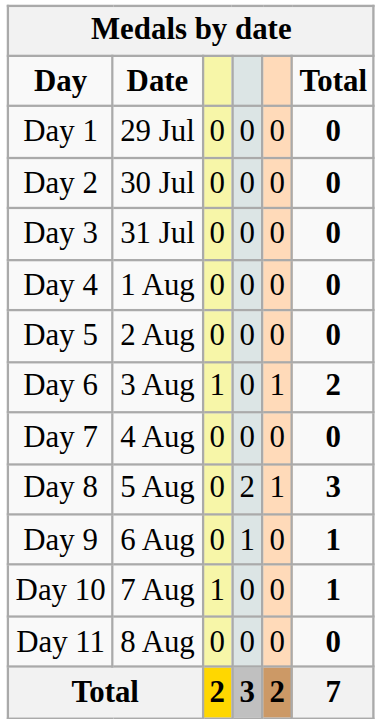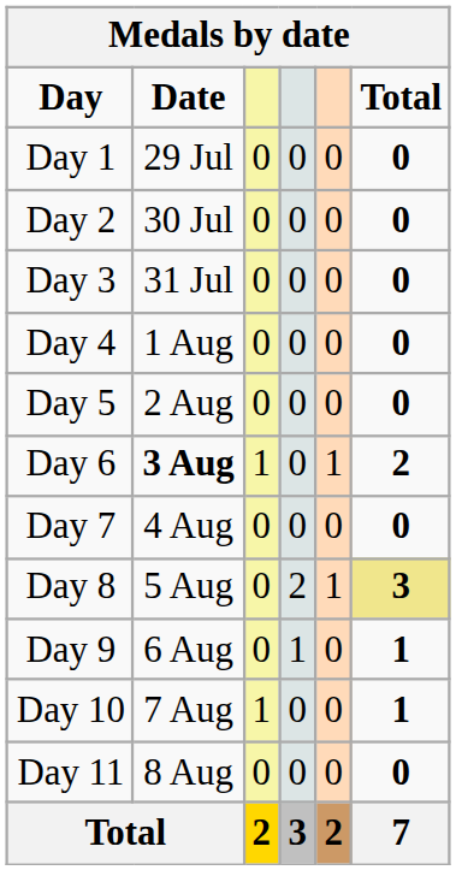Day 6 | Date: normal -> bold
Day 8 | Total: no background -> khaki background
